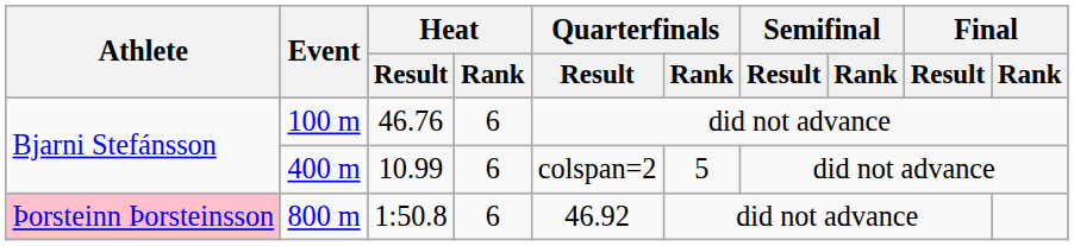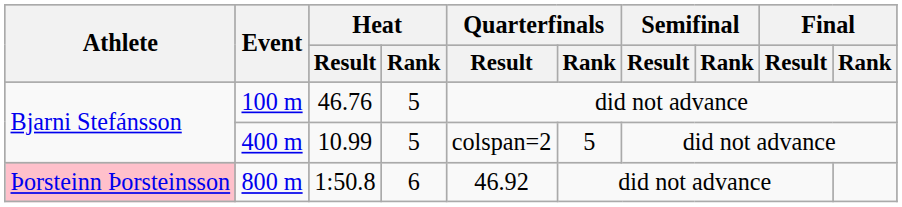100 m | Heat / Rank: 6 -> 5
400 m | Heat / Rank: 6 -> 5
